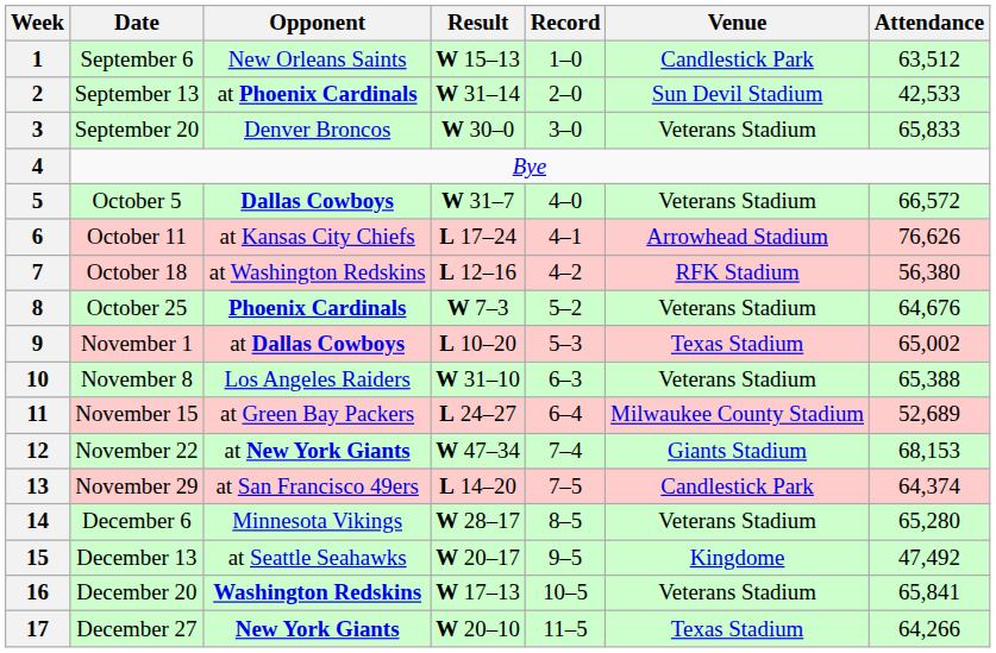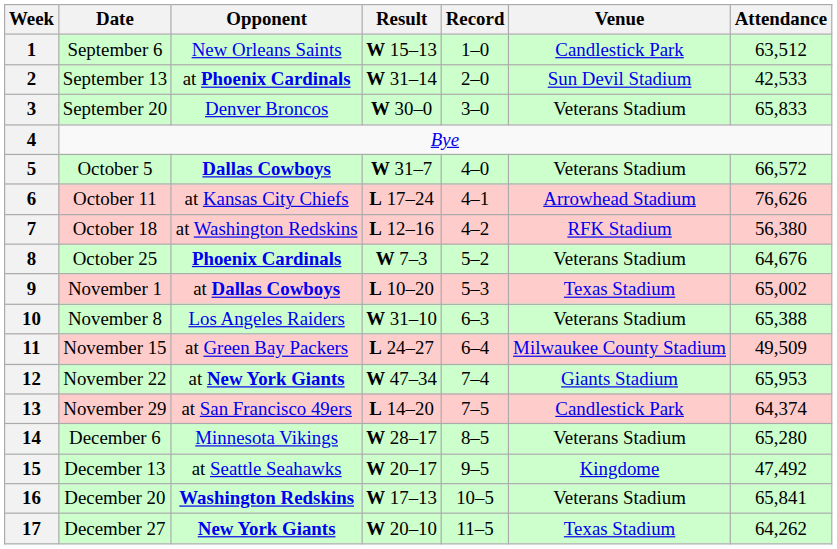11 | Attendance: 52,689 -> 49,509
12 | Attendance: 68,153 -> 65,953
17 | Attendance: 64,266 -> 64,262
